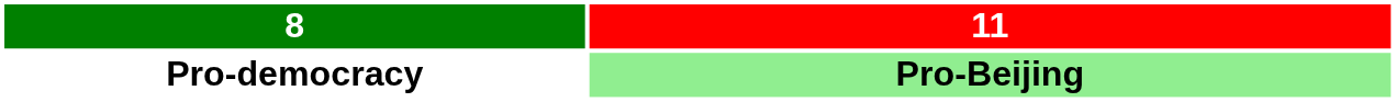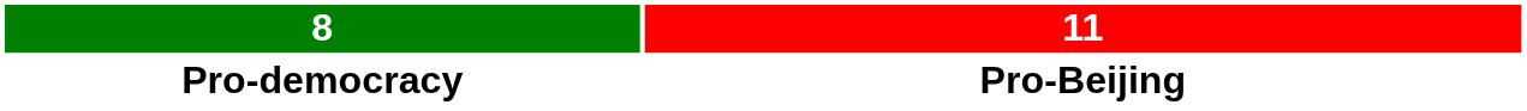Pro-democracy | 11: lightgreen background -> no background
